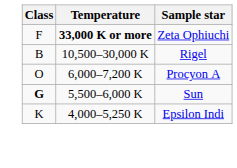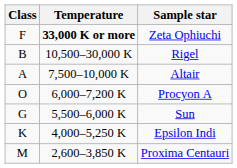+ row: A | 7,500–10,000 K | Altair
Sun | Class: bold -> normal
+ row: M | 2,600–3,850 K | Proxima Centauri
